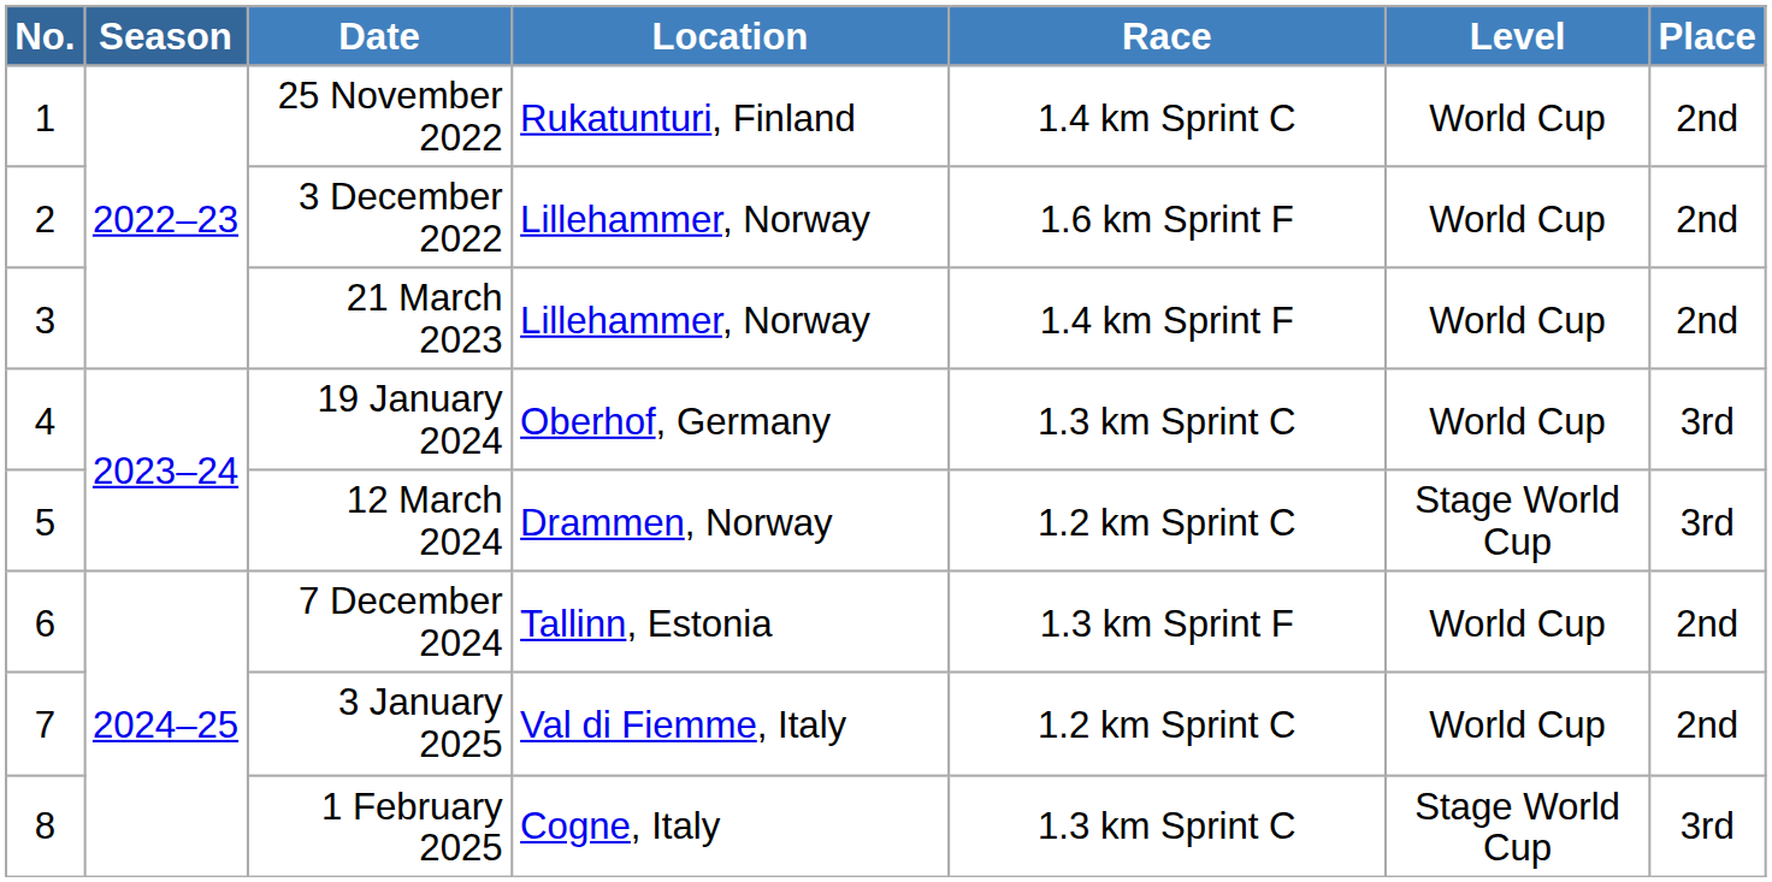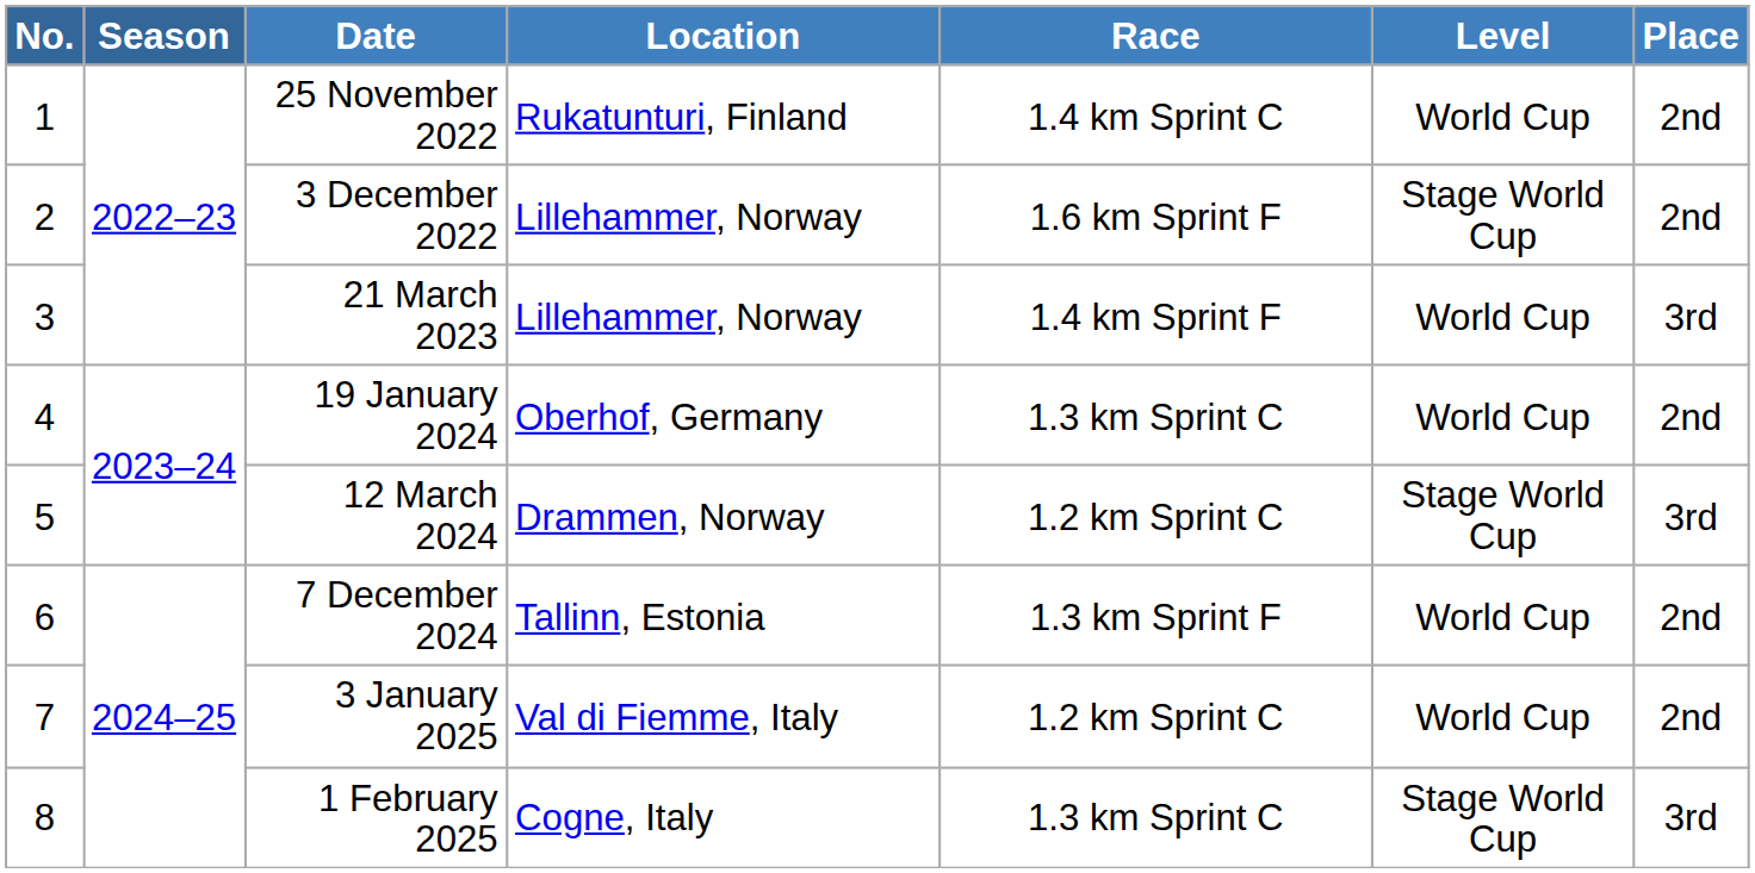3 December 2022 | Level: World Cup -> Stage World Cup
21 March 2023 | Place: 2nd -> 3rd
19 January 2024 | Place: 3rd -> 2nd
